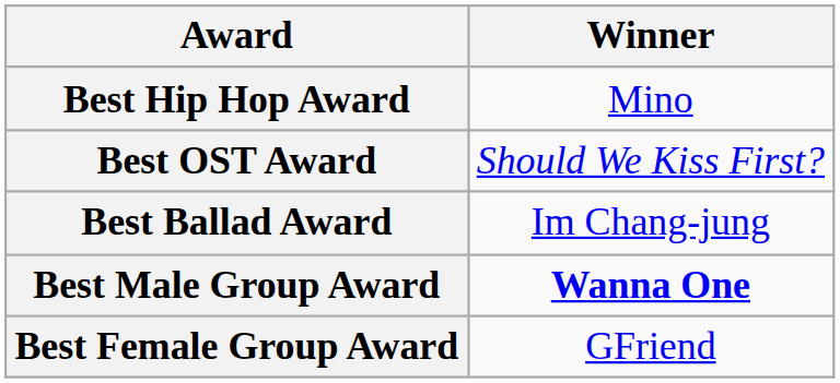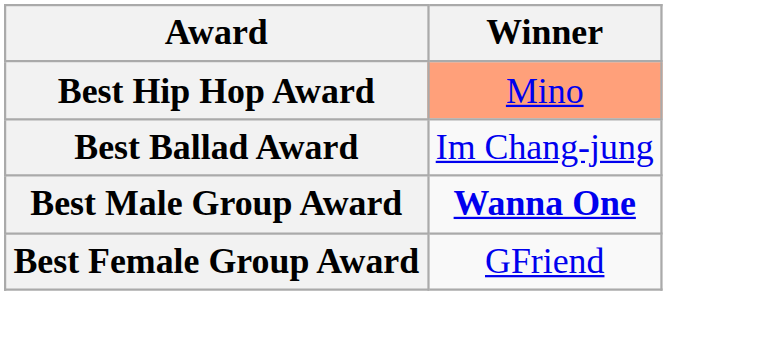Best Hip Hop Award | Winner: no background -> lightsalmon background
- row: Best OST Award | Should We Kiss First?
